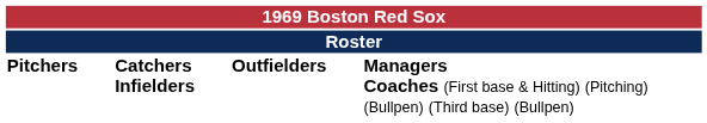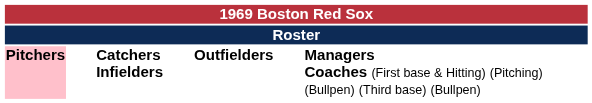Pitchers | column 1: no background -> pink background
